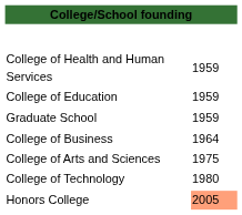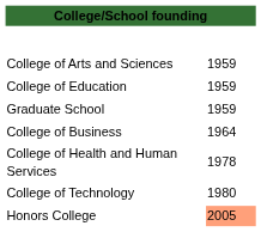row 2 | column 1: College of Health and Human Services -> College of Arts and Sciences
row 6 | column 1: College of Arts and Sciences -> College of Health and Human Services
row 6 | column 2: 1975 -> 1978
